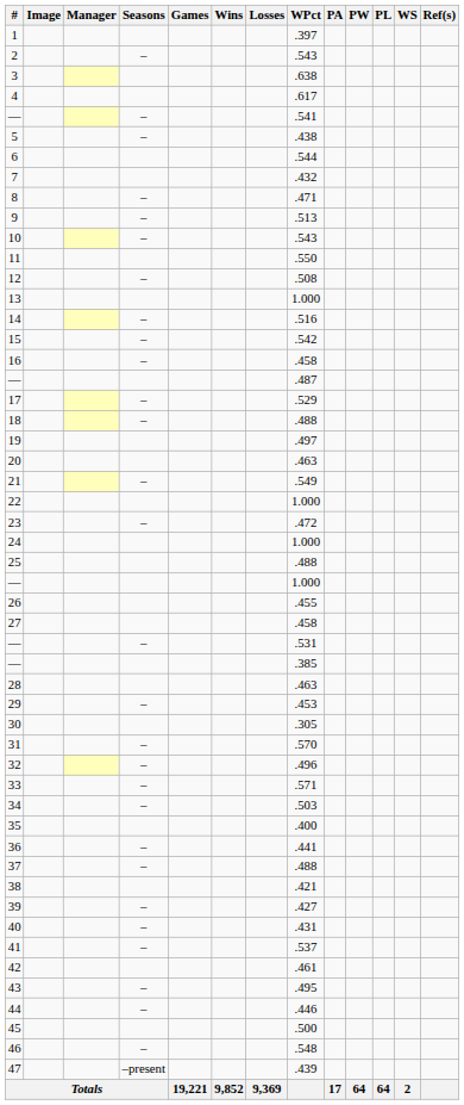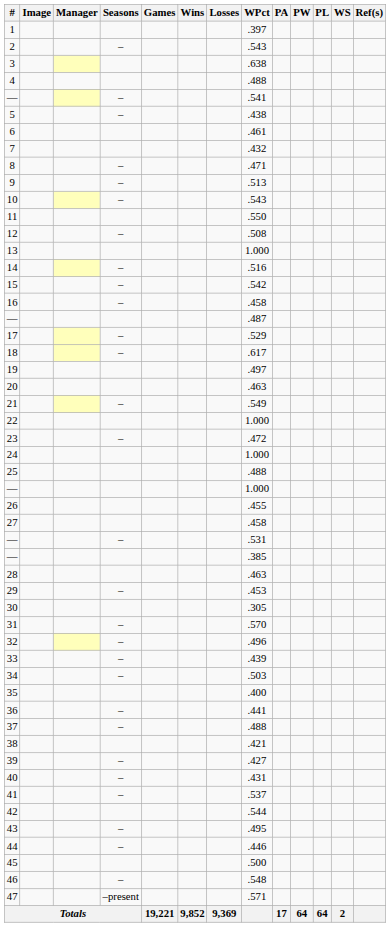4 | WPct: .617 -> .488
6 | WPct: .544 -> .461
18 | WPct: .488 -> .617
33 | WPct: .571 -> .439
42 | WPct: .461 -> .544
47 | WPct: .439 -> .571
